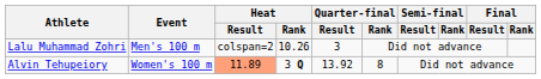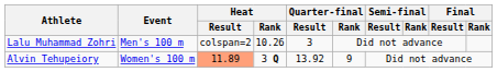Alvin Tehupeiory | Quarter-final / Rank: 8 -> 9
